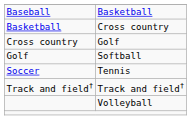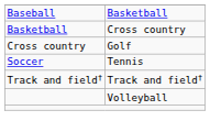- row: Golf | Softball
